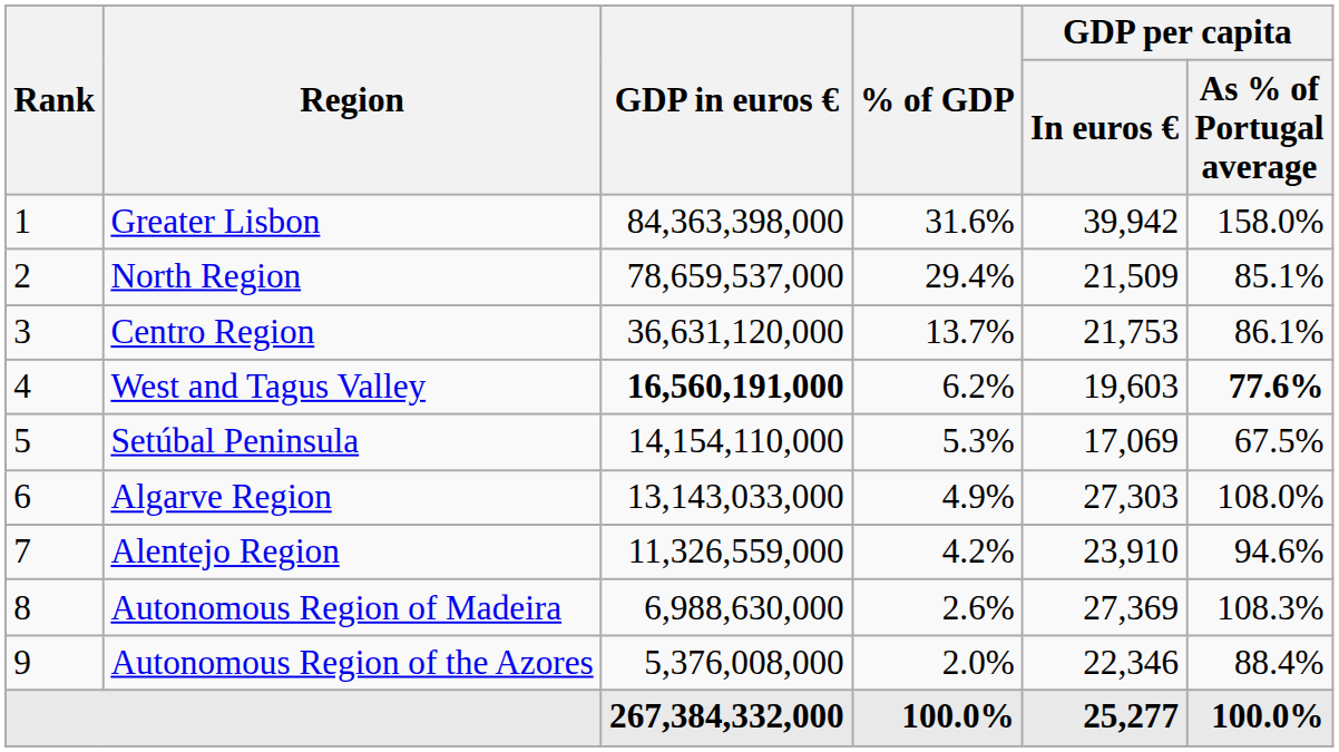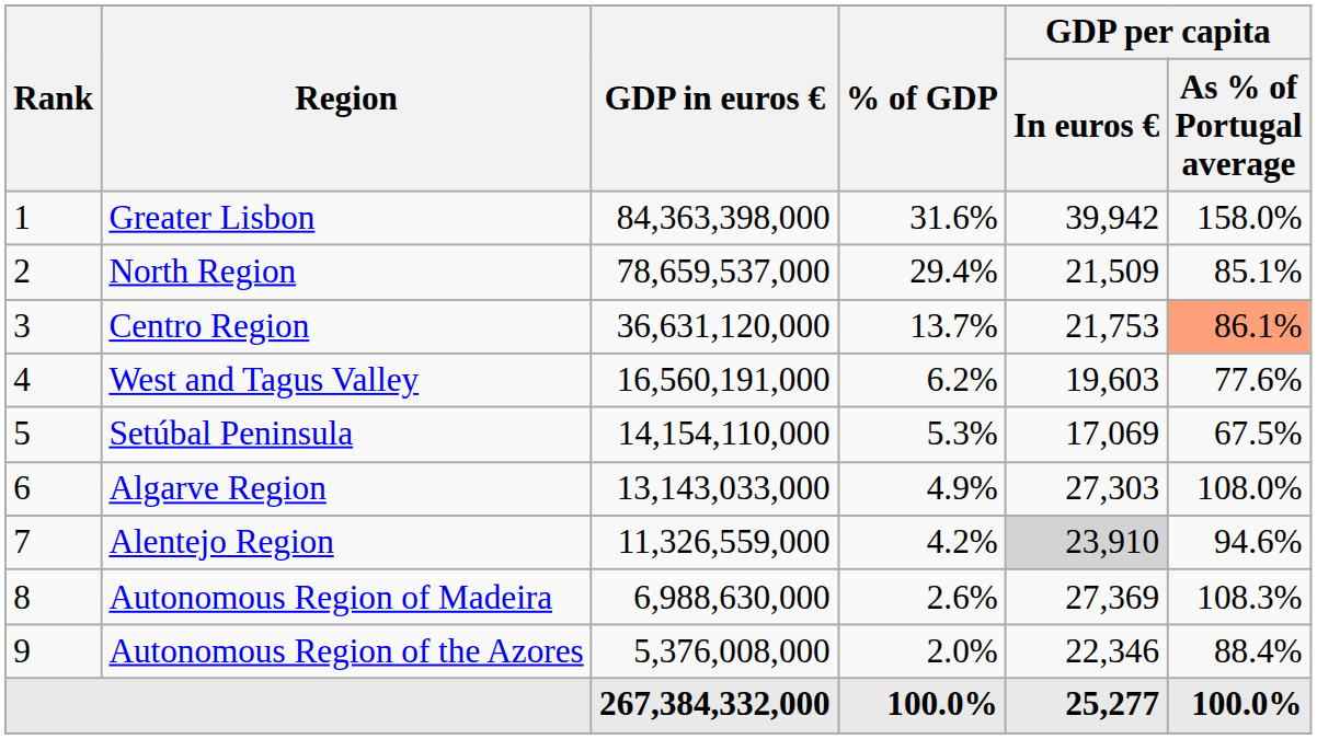Centro Region | GDP per capita / As % of Portugal average: no background -> lightsalmon background
West and Tagus Valley | GDP in euros €: bold -> normal
West and Tagus Valley | GDP per capita / As % of Portugal average: bold -> normal
Alentejo Region | GDP per capita / In euros €: no background -> lightgrey background
